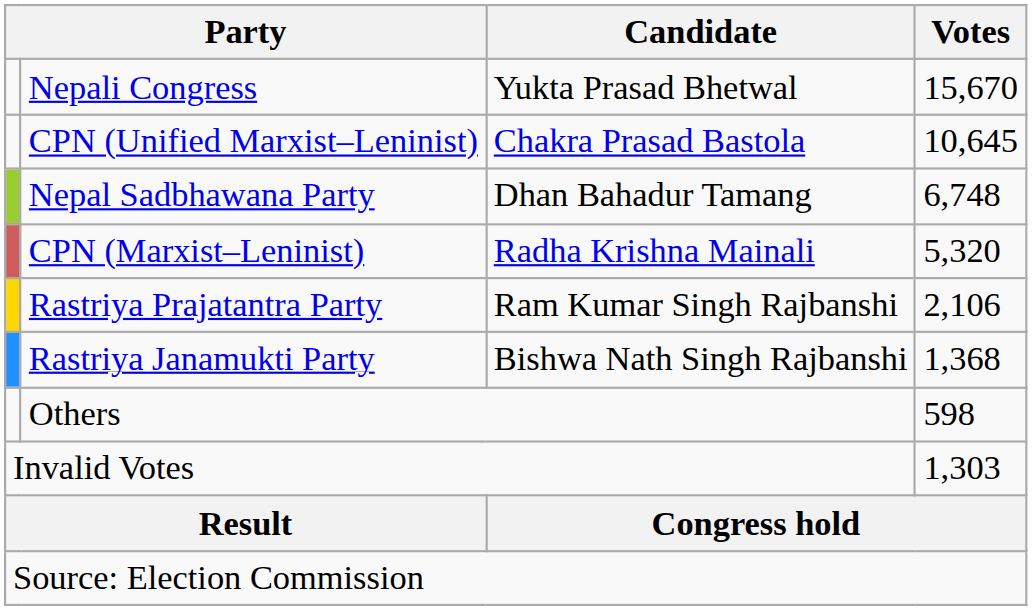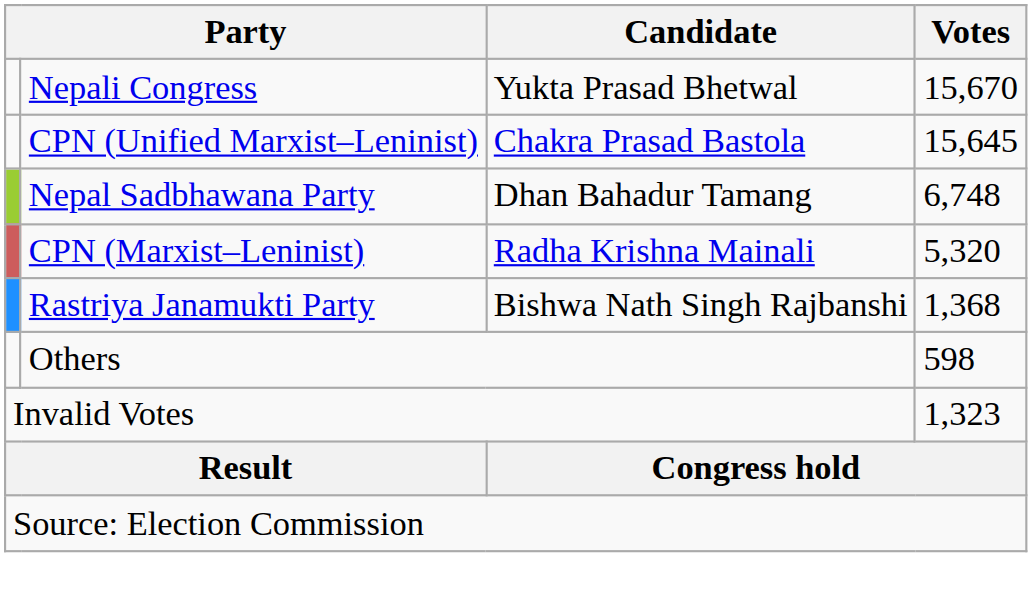CPN (Unified Marxist–Leninist) | Votes: 10,645 -> 15,645
- row: Rastriya Prajatantra Party | Ram Kumar Singh Rajbanshi | 2,106
Invalid Votes | Votes: 1,303 -> 1,323
